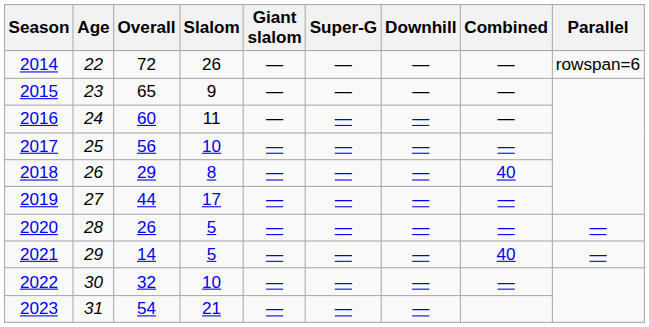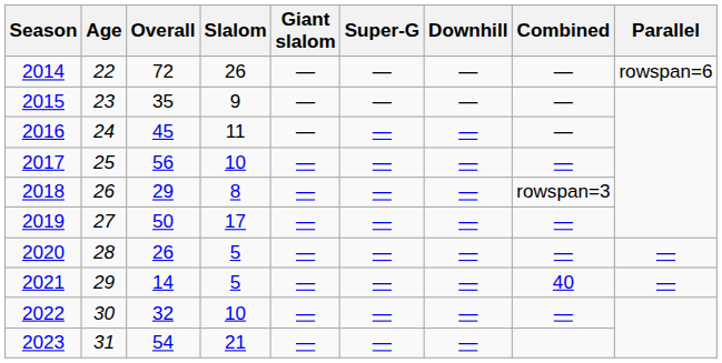2015 | Overall: 65 -> 35
2016 | Overall: 60 -> 45
2018 | Combined: 40 -> rowspan=3
2019 | Overall: 44 -> 50
